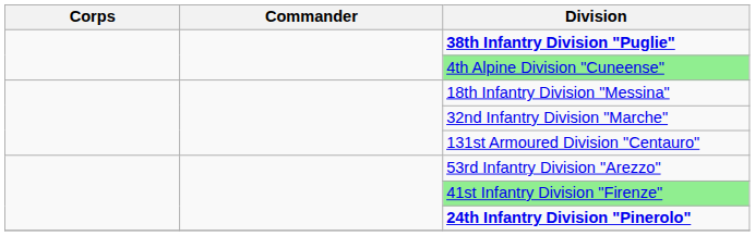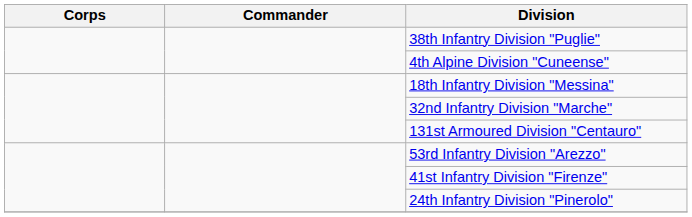38th Infantry Division "Puglie" | Division: bold -> normal
4th Alpine Division "Cuneense" | Division: lightgreen background -> no background
41st Infantry Division "Firenze" | Division: lightgreen background -> no background
24th Infantry Division "Pinerolo" | Division: bold -> normal
